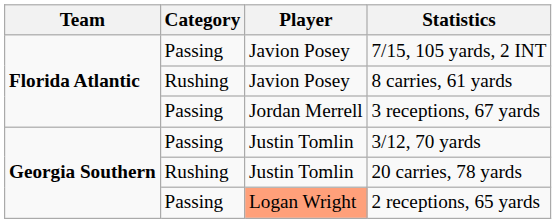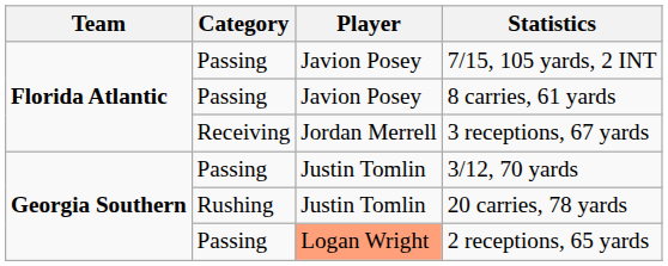8 carries, 61 yards | Category: Rushing -> Passing
3 receptions, 67 yards | Category: Passing -> Receiving
